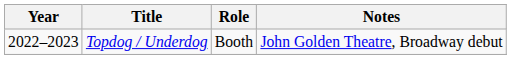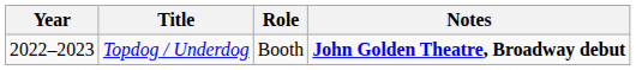Topdog / Underdog | Notes: normal -> bold
